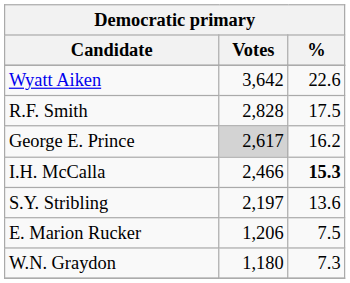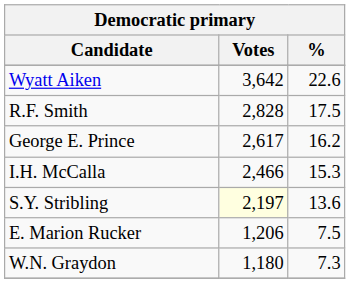George E. Prince | Votes: lightgrey background -> no background
I.H. McCalla | %: bold -> normal
S.Y. Stribling | Votes: no background -> lightyellow background
